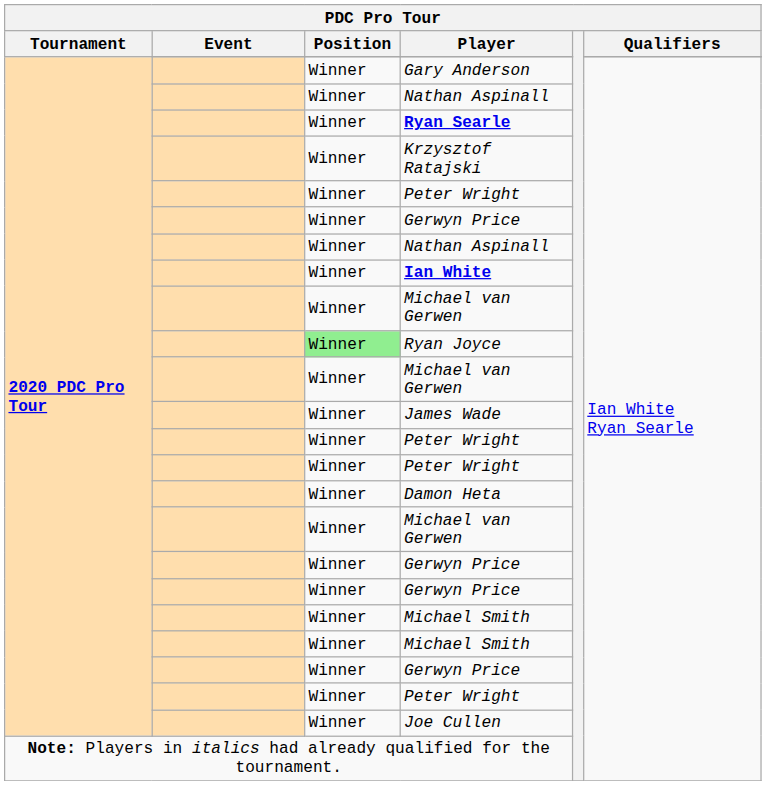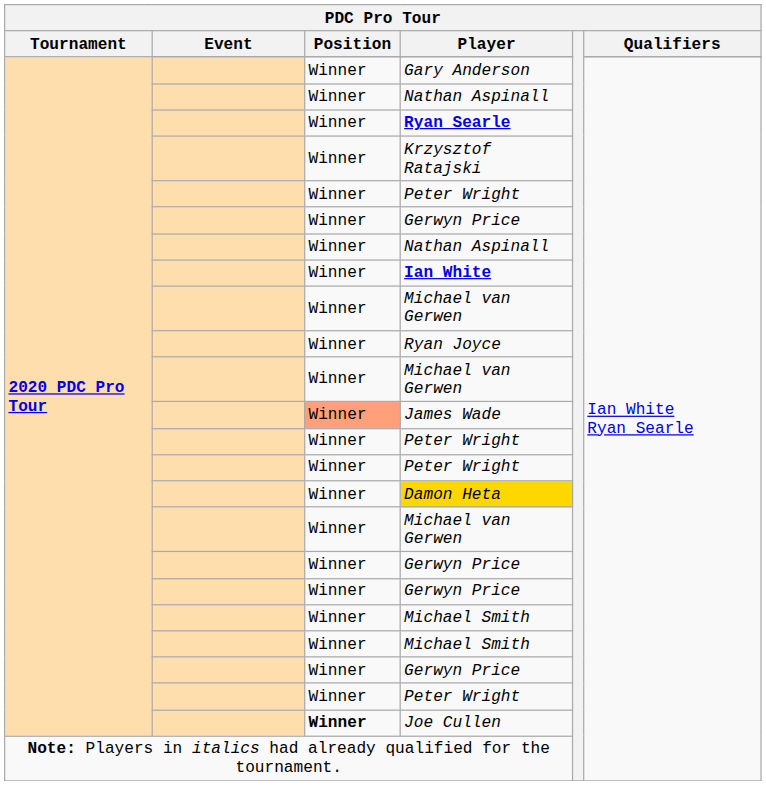Ryan Joyce | Position: lightgreen background -> no background
James Wade | Position: no background -> lightsalmon background
Damon Heta | Player: no background -> gold background
Joe Cullen | Position: normal -> bold
